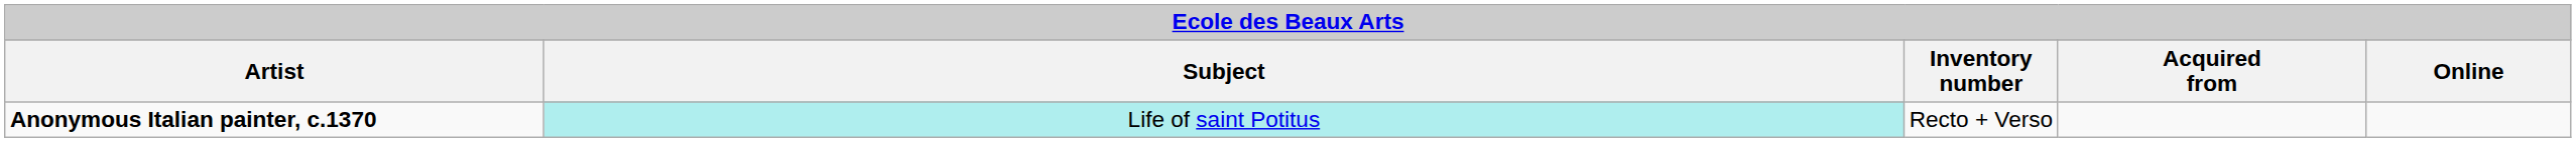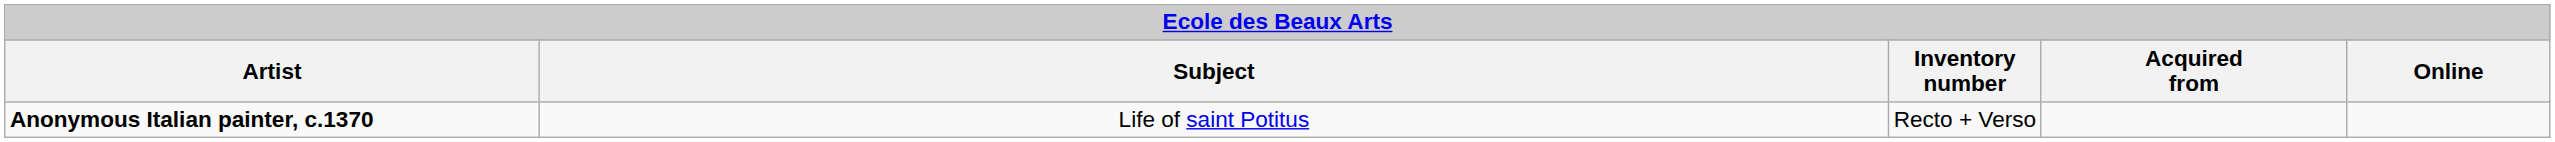Anonymous Italian painter, c.1370 | Subject: paleturquoise background -> no background
